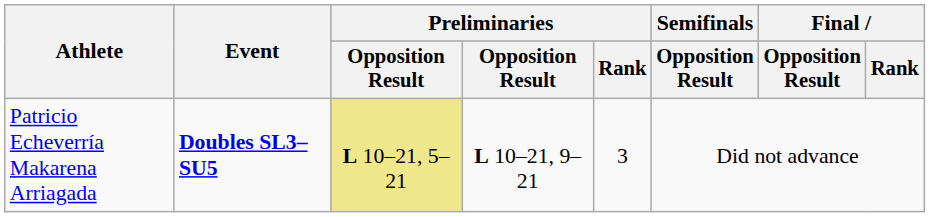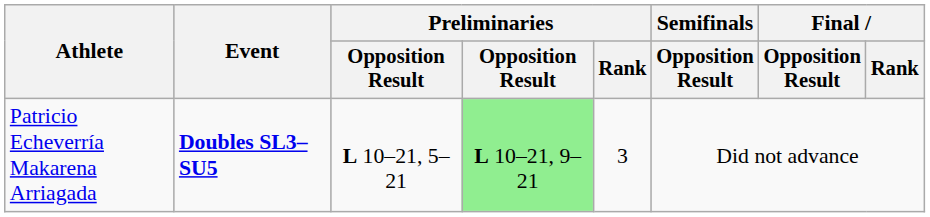Patricio Echeverría Makarena Arriagada | column 3: khaki background -> no background
Patricio Echeverría Makarena Arriagada | column 4: no background -> lightgreen background
